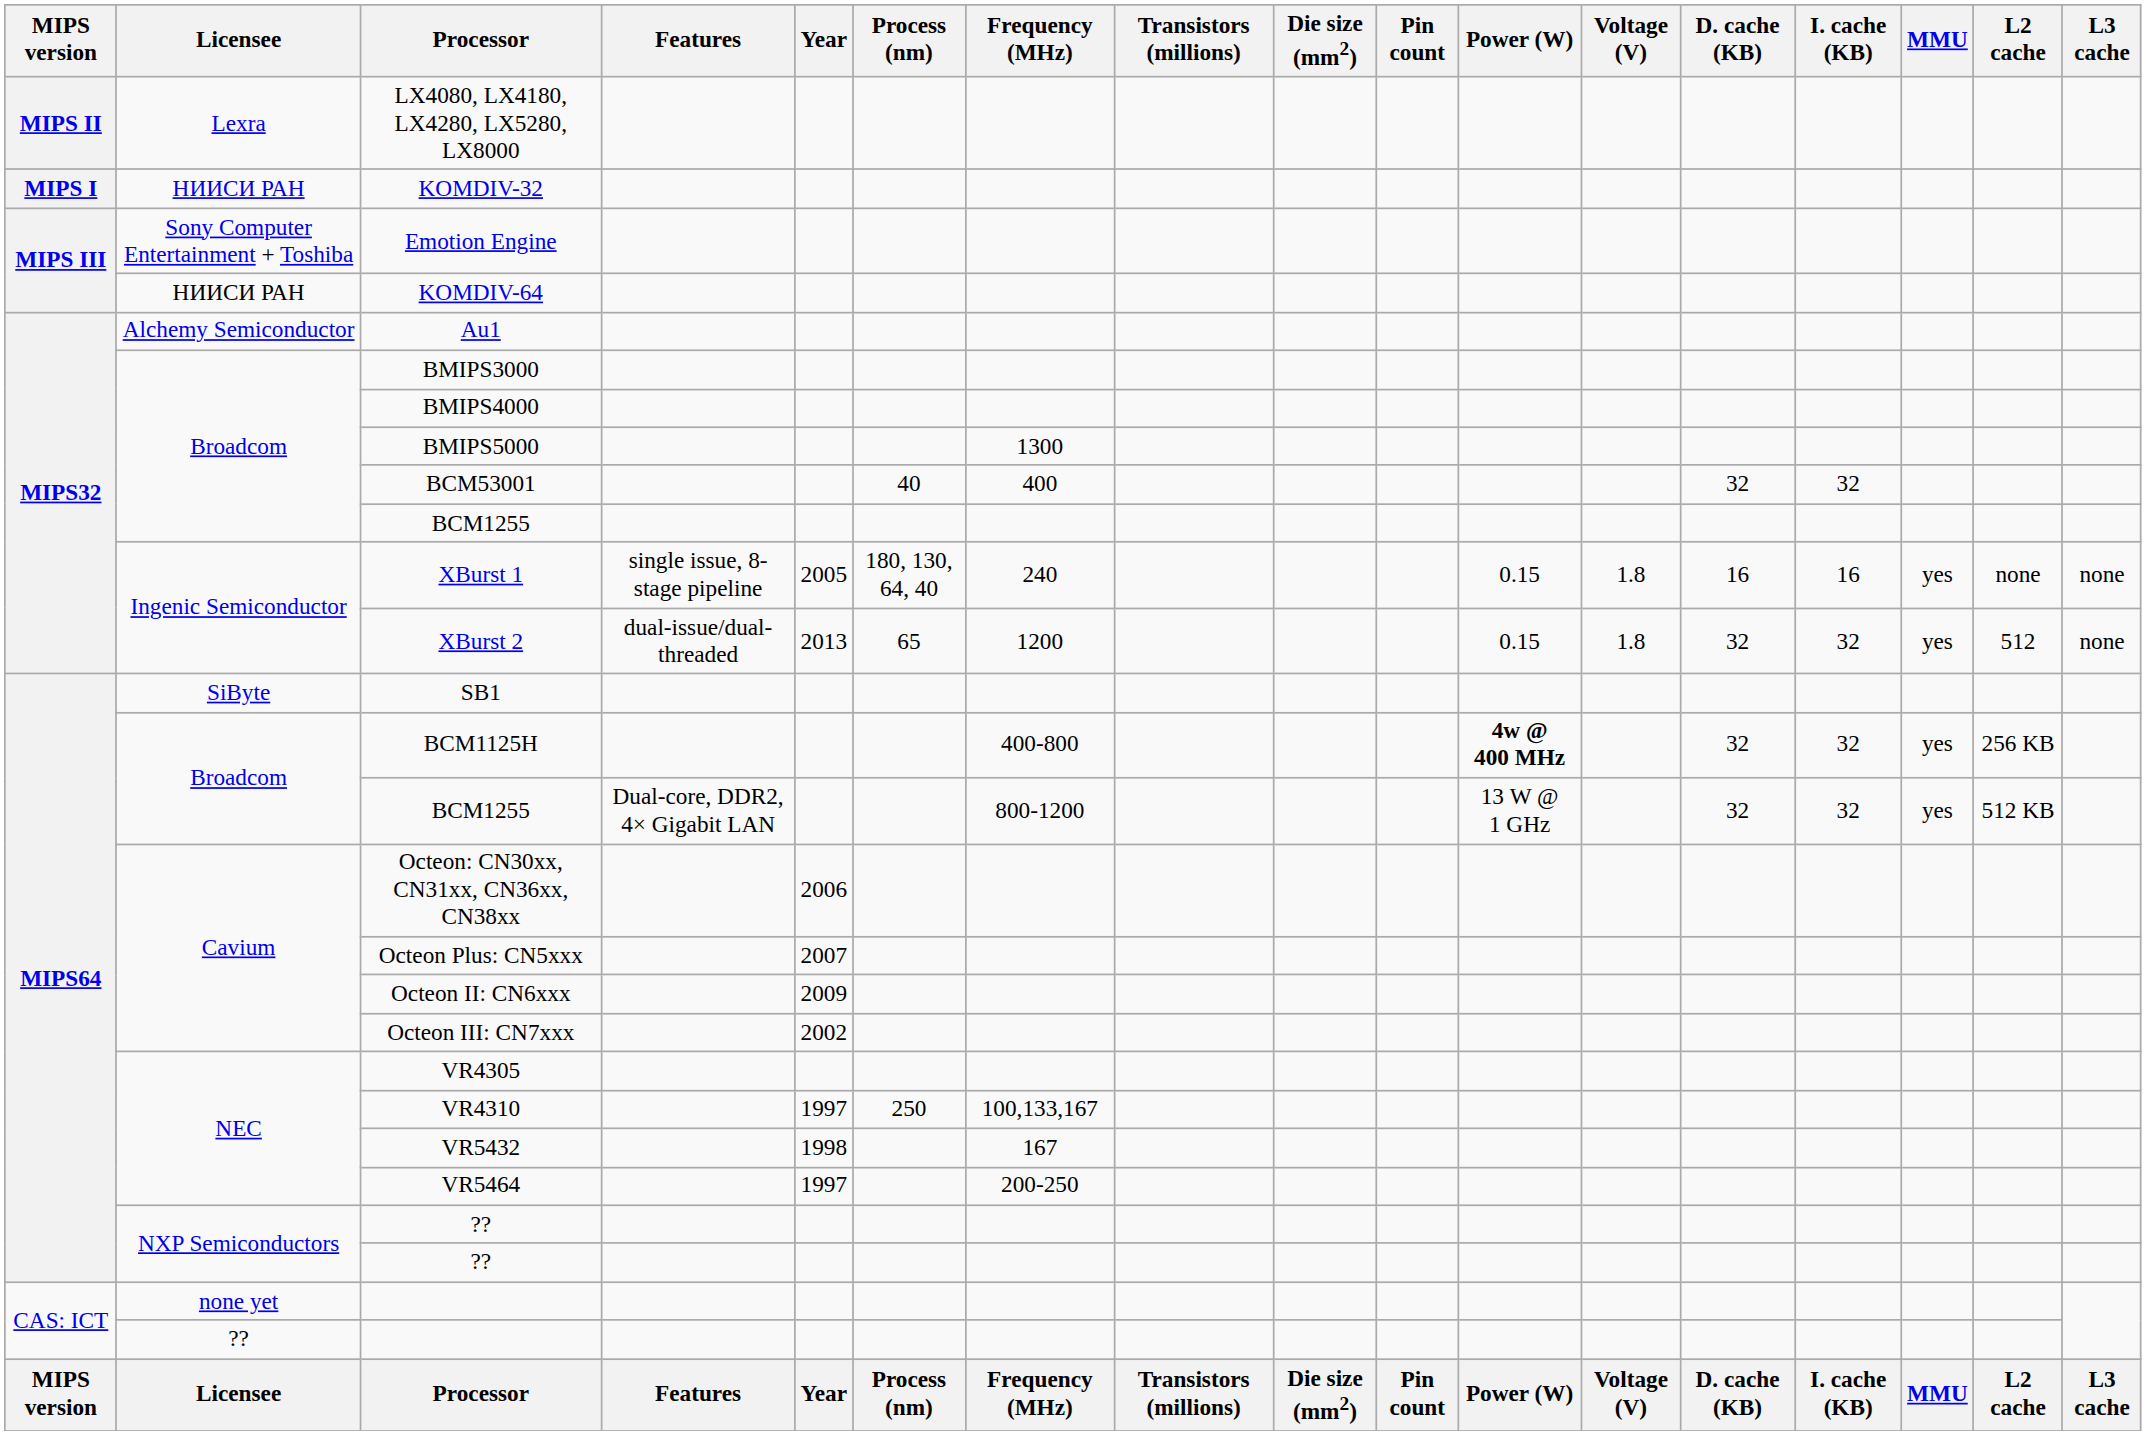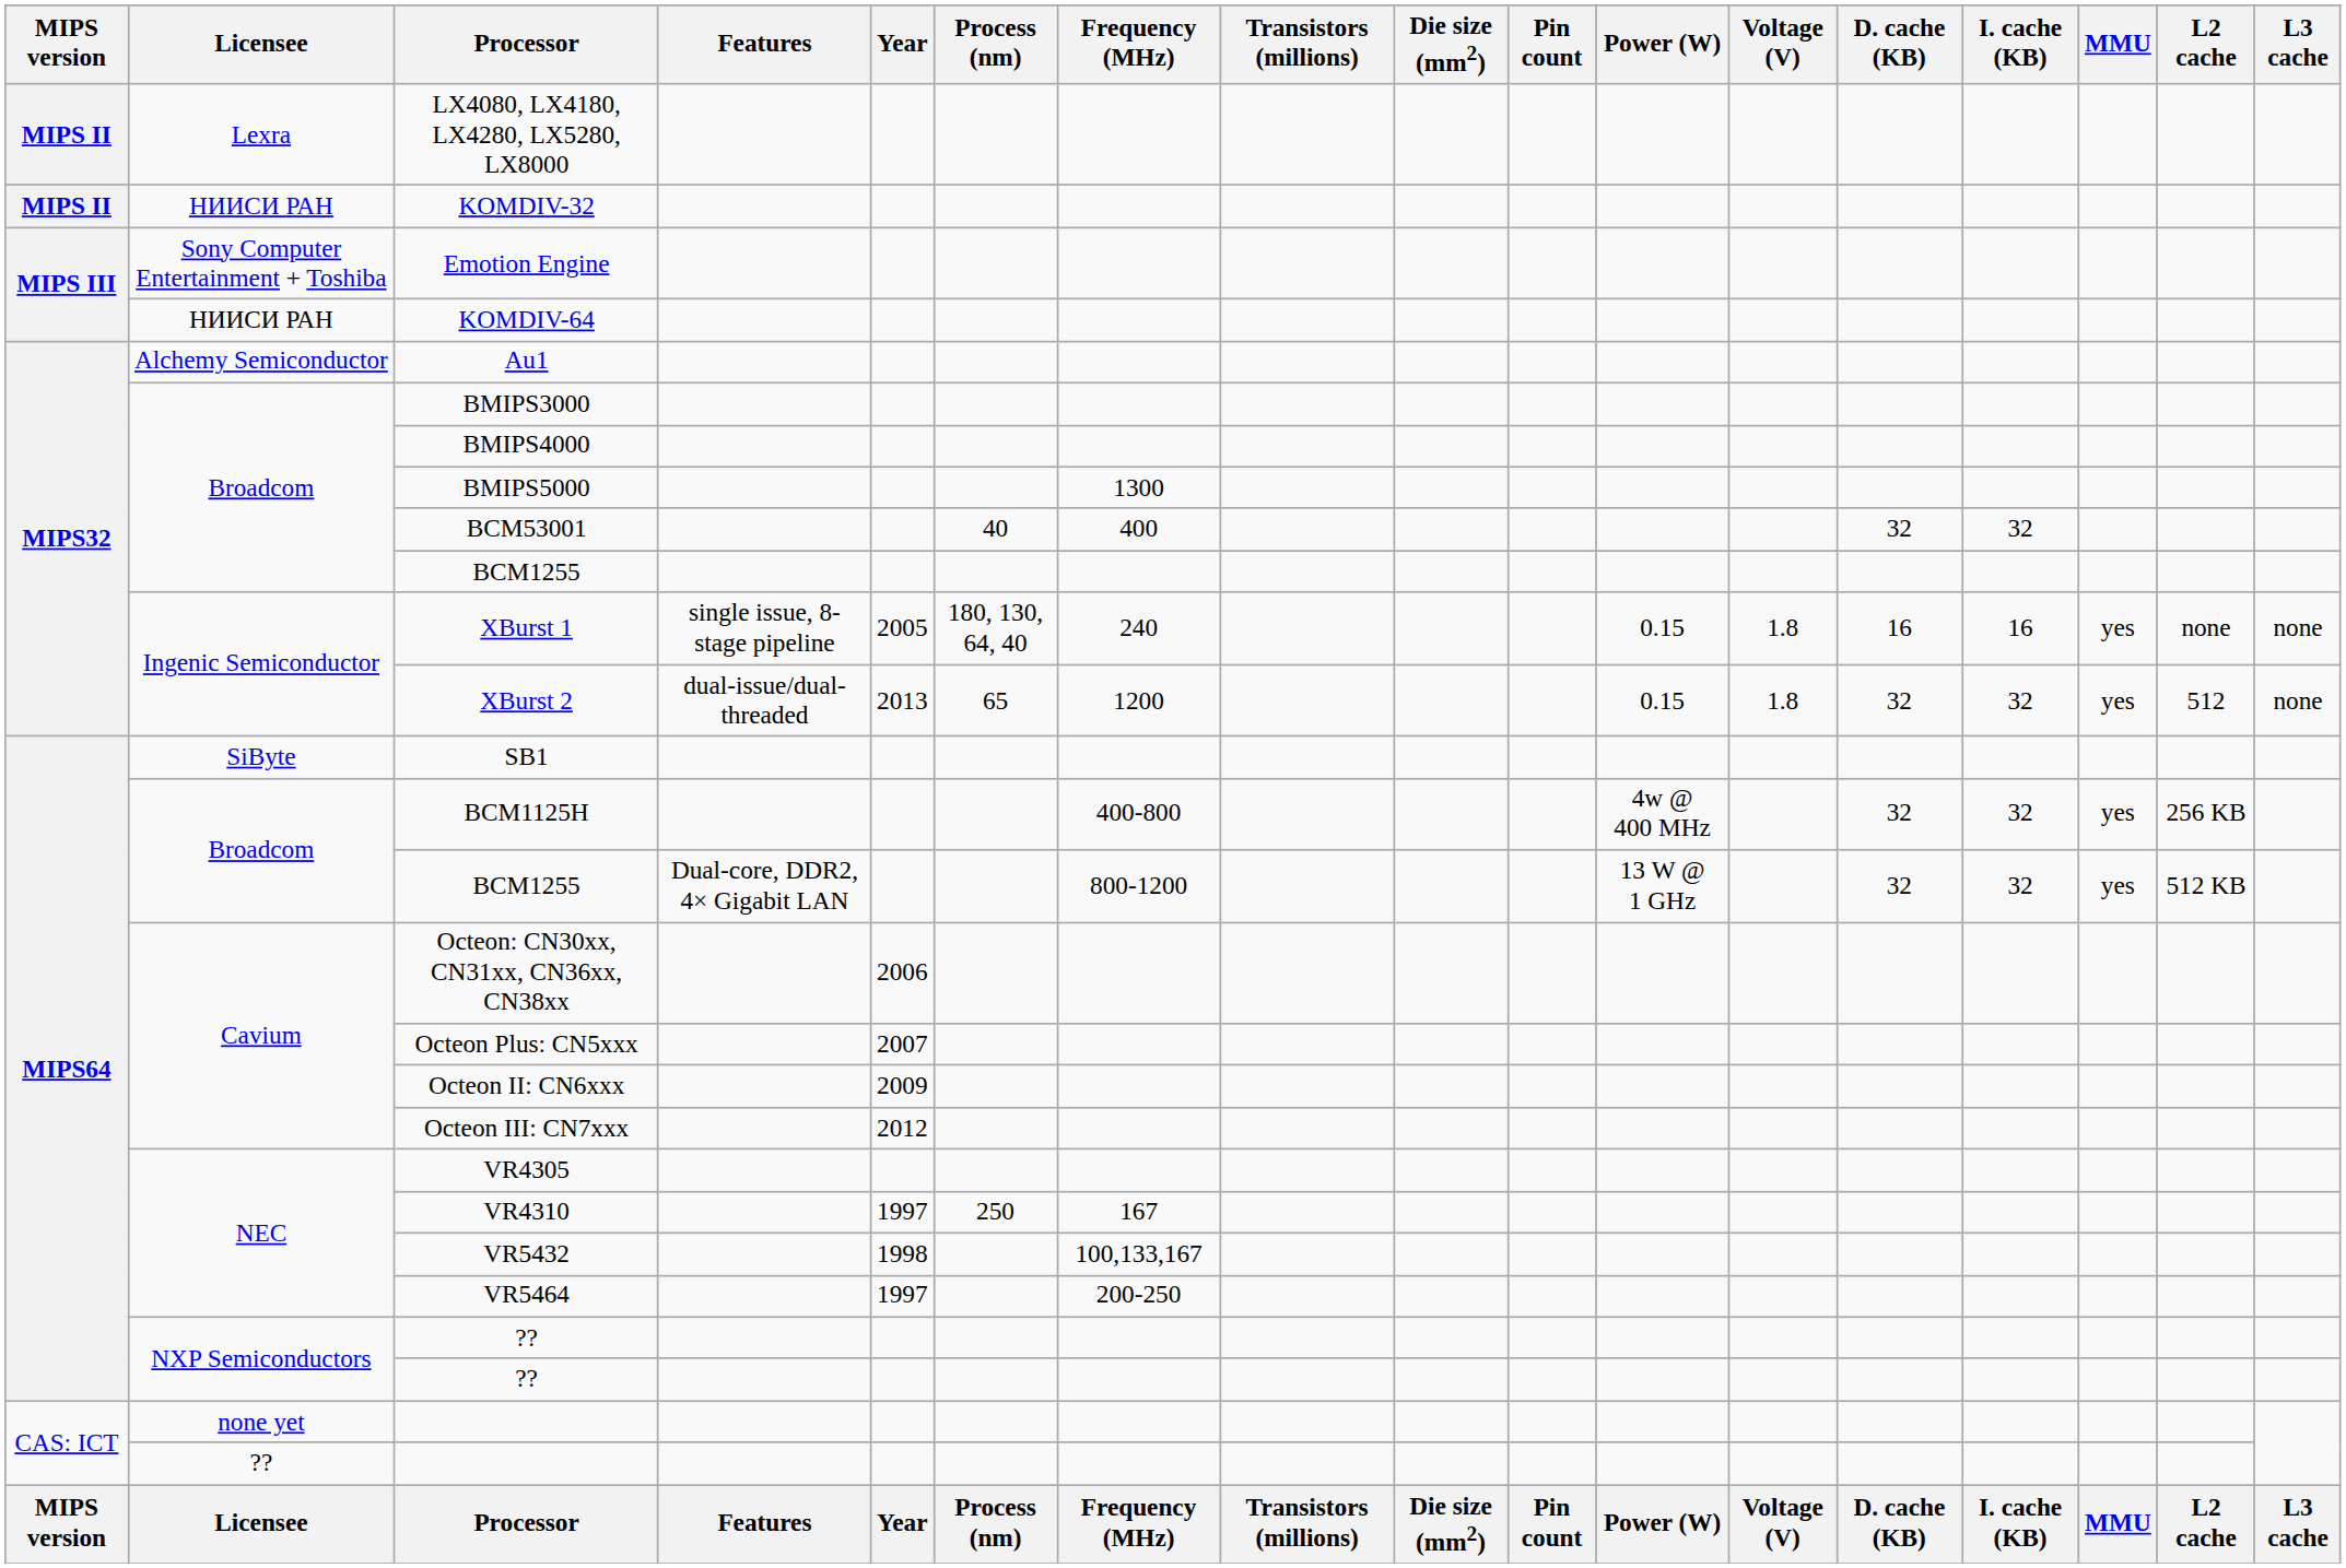KOMDIV-32 | MIPS version: MIPS I -> MIPS II
BCM1125H | Power (W): bold -> normal
Octeon III: CN7xxx | Year: 2002 -> 2012
VR4310 | Frequency (MHz): 100,133,167 -> 167
VR5432 | Frequency (MHz): 167 -> 100,133,167
